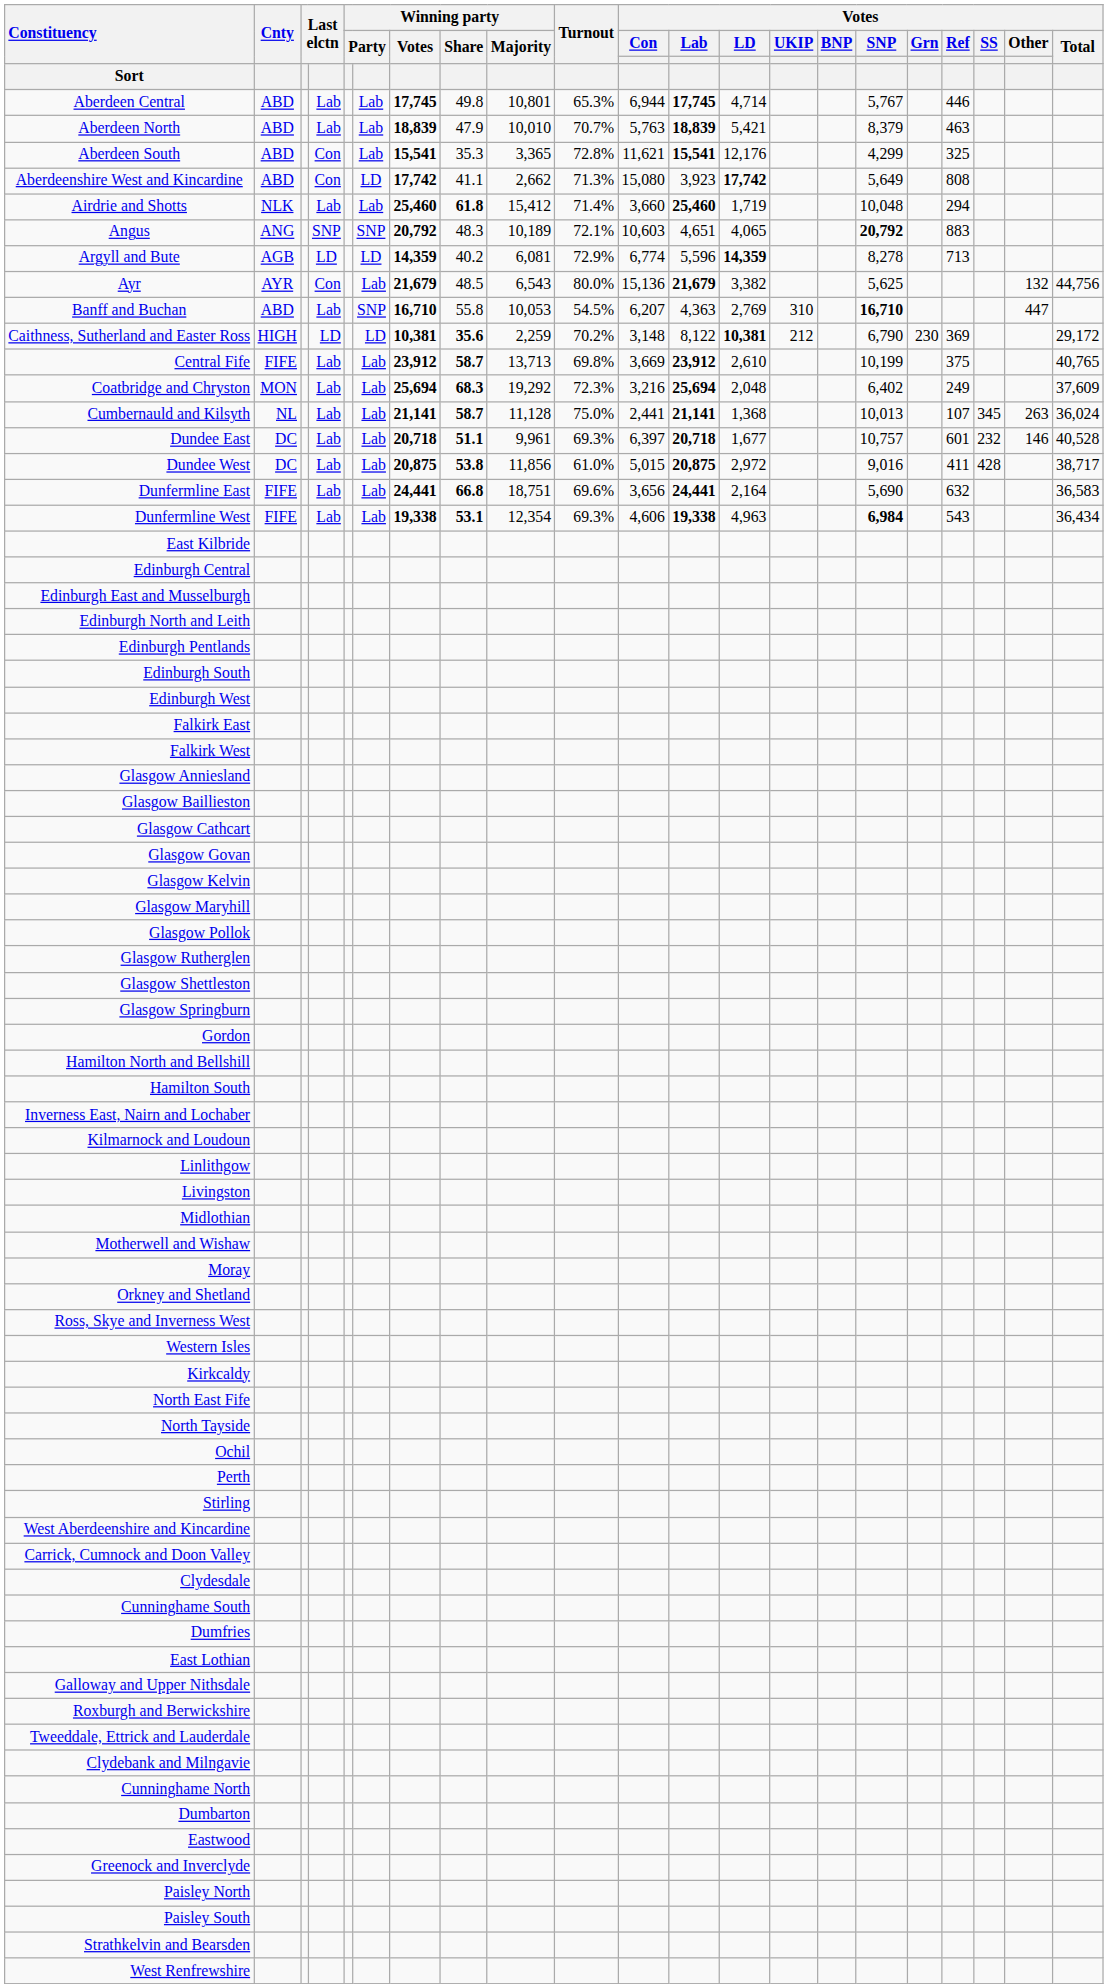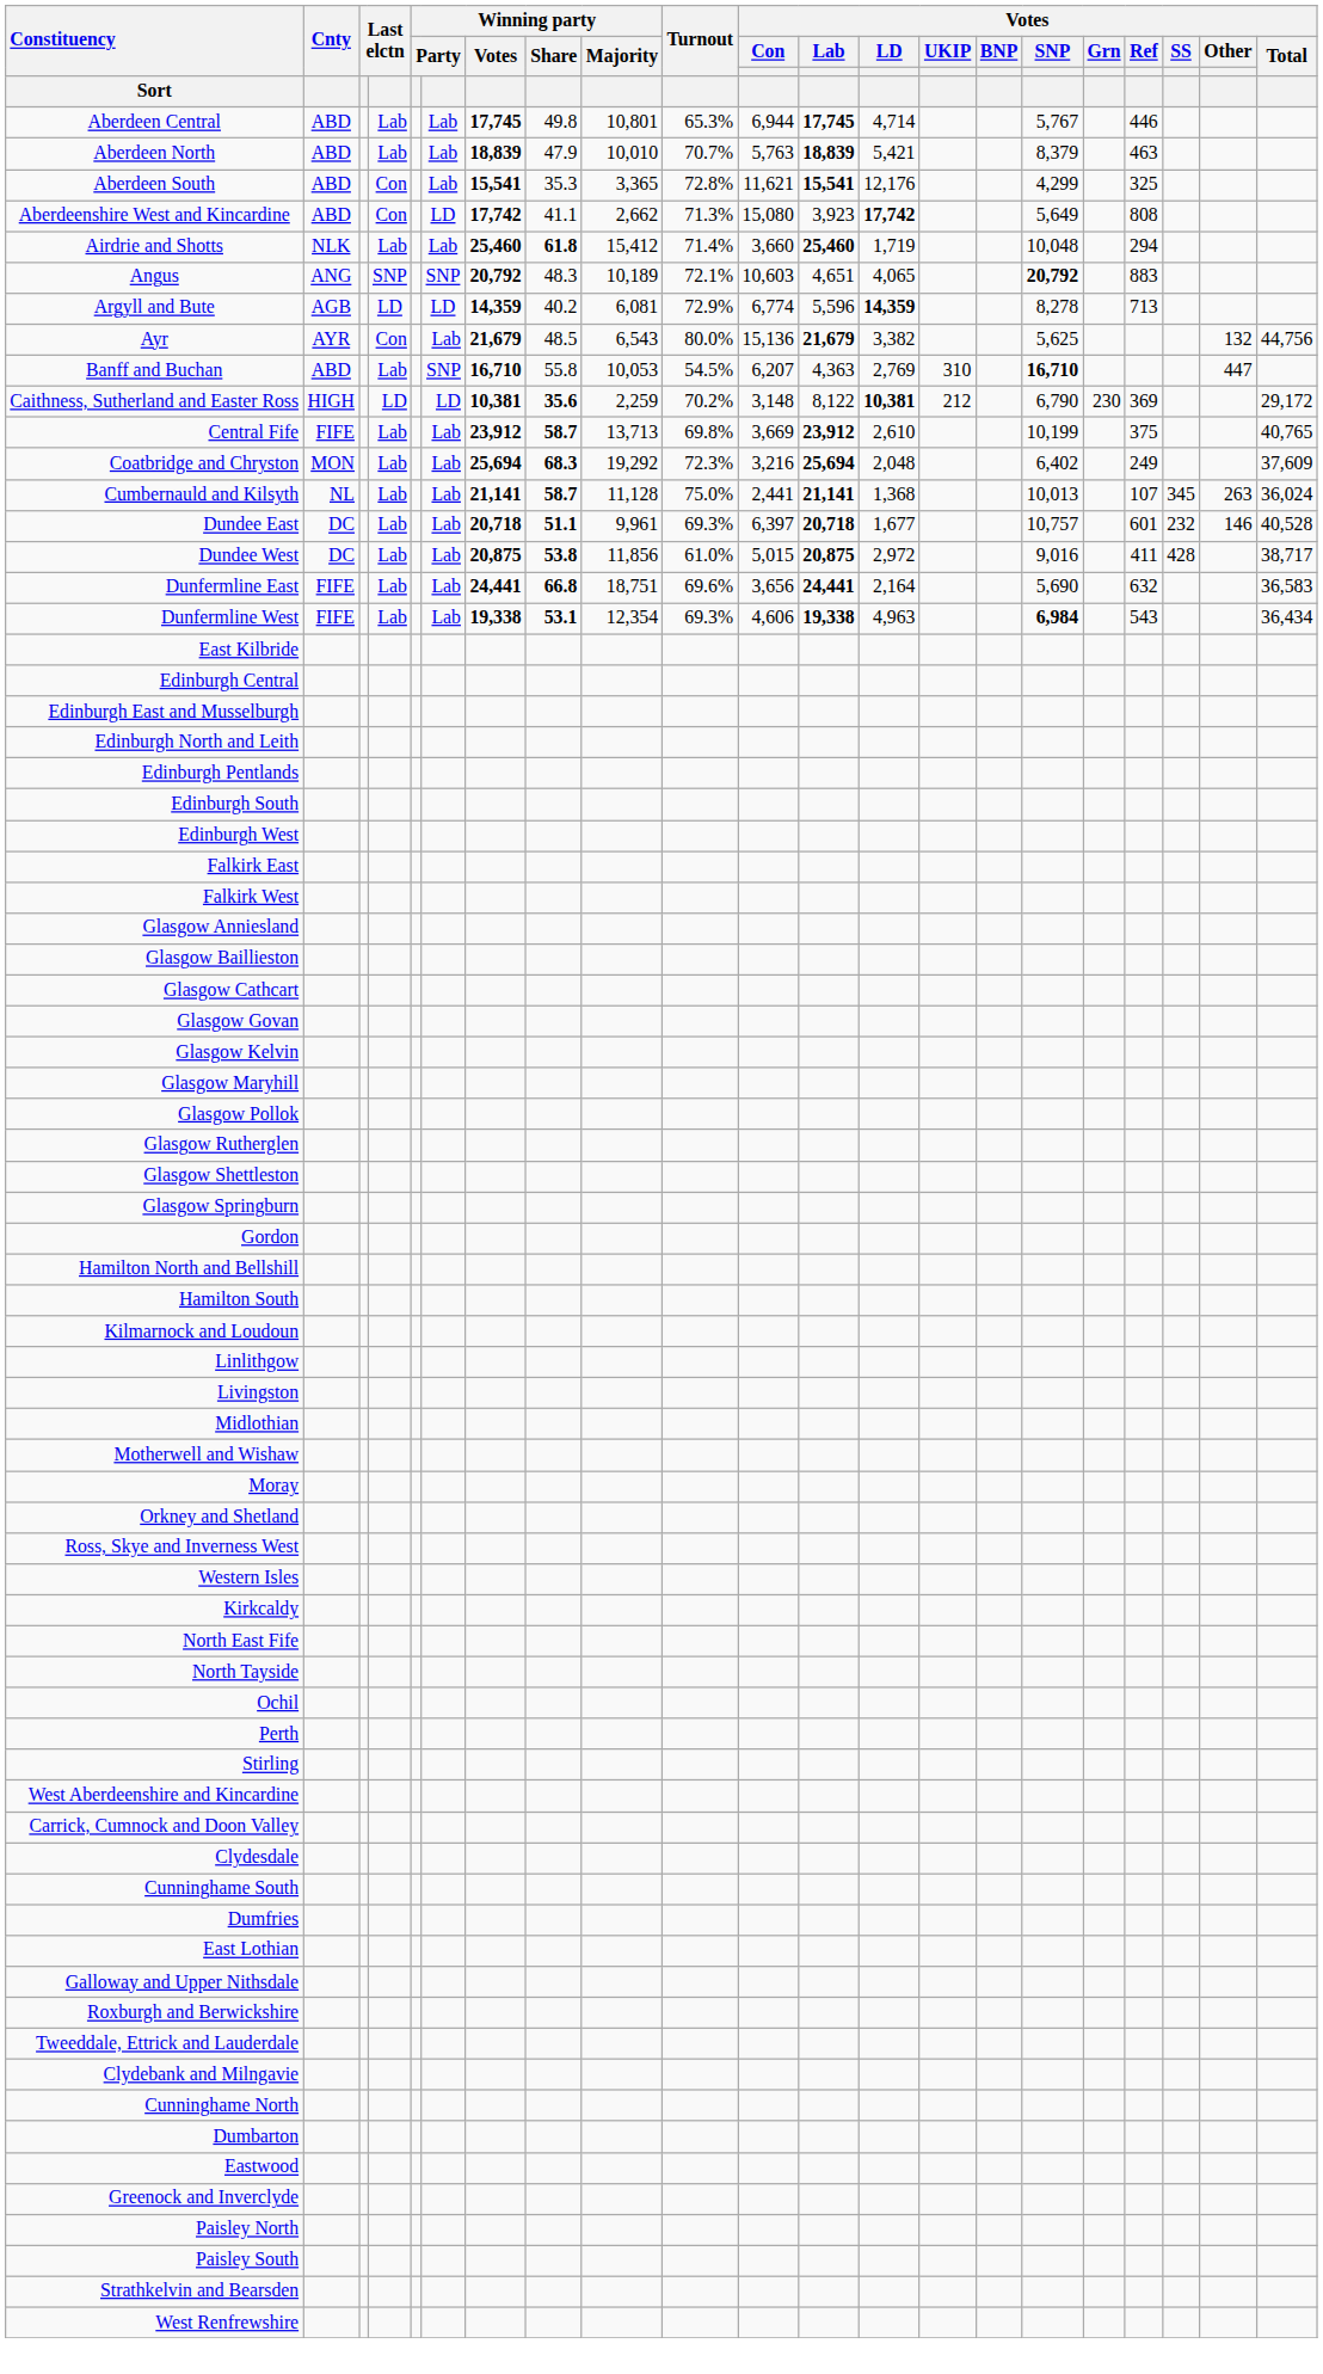- row: Inverness East, Nairn and Lochaber
